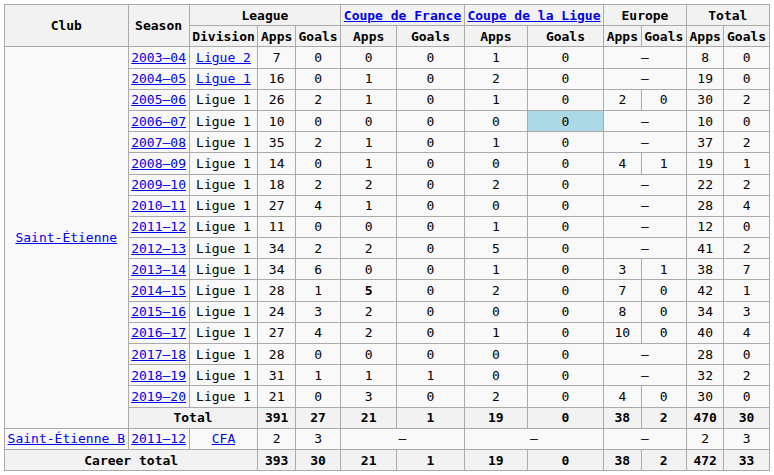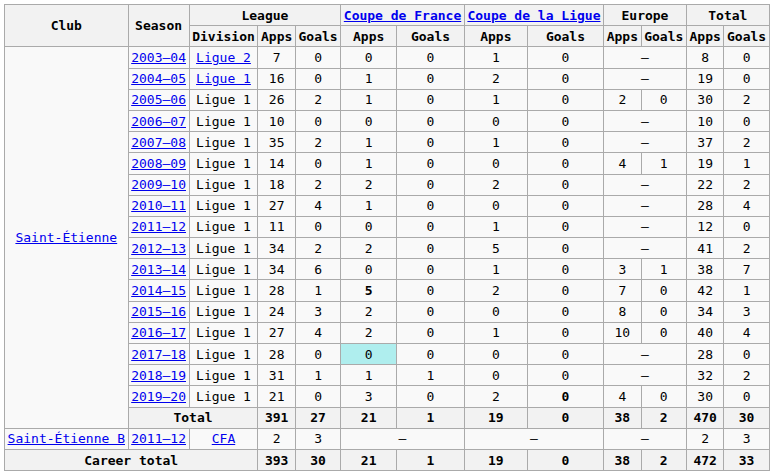2006–07 | Coupe de la Ligue / Goals: lightblue background -> no background
2017–18 | Coupe de France / Apps: no background -> paleturquoise background
2019–20 | Coupe de la Ligue / Goals: normal -> bold
